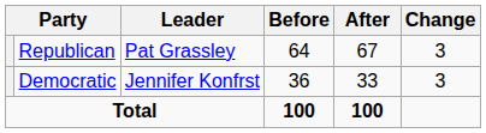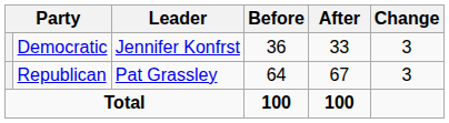rows swapped: Republican <-> Democratic
